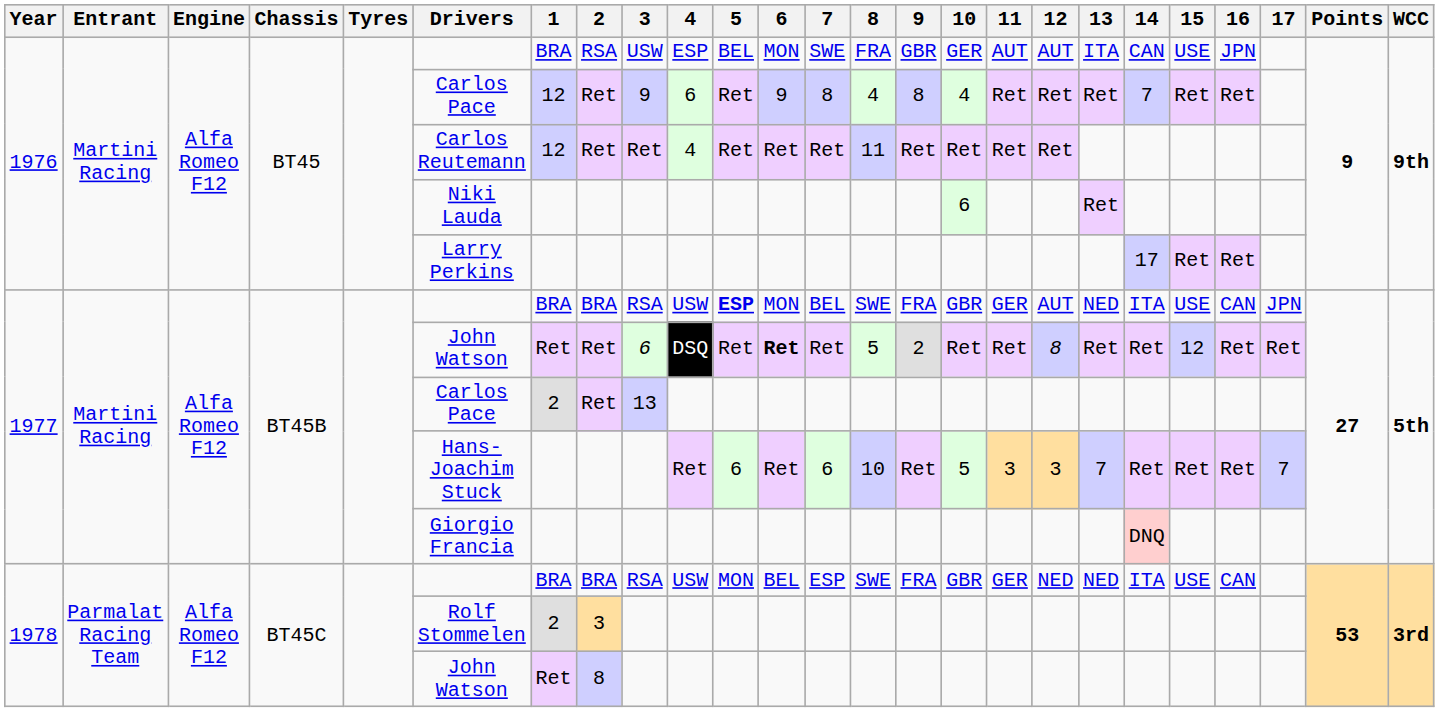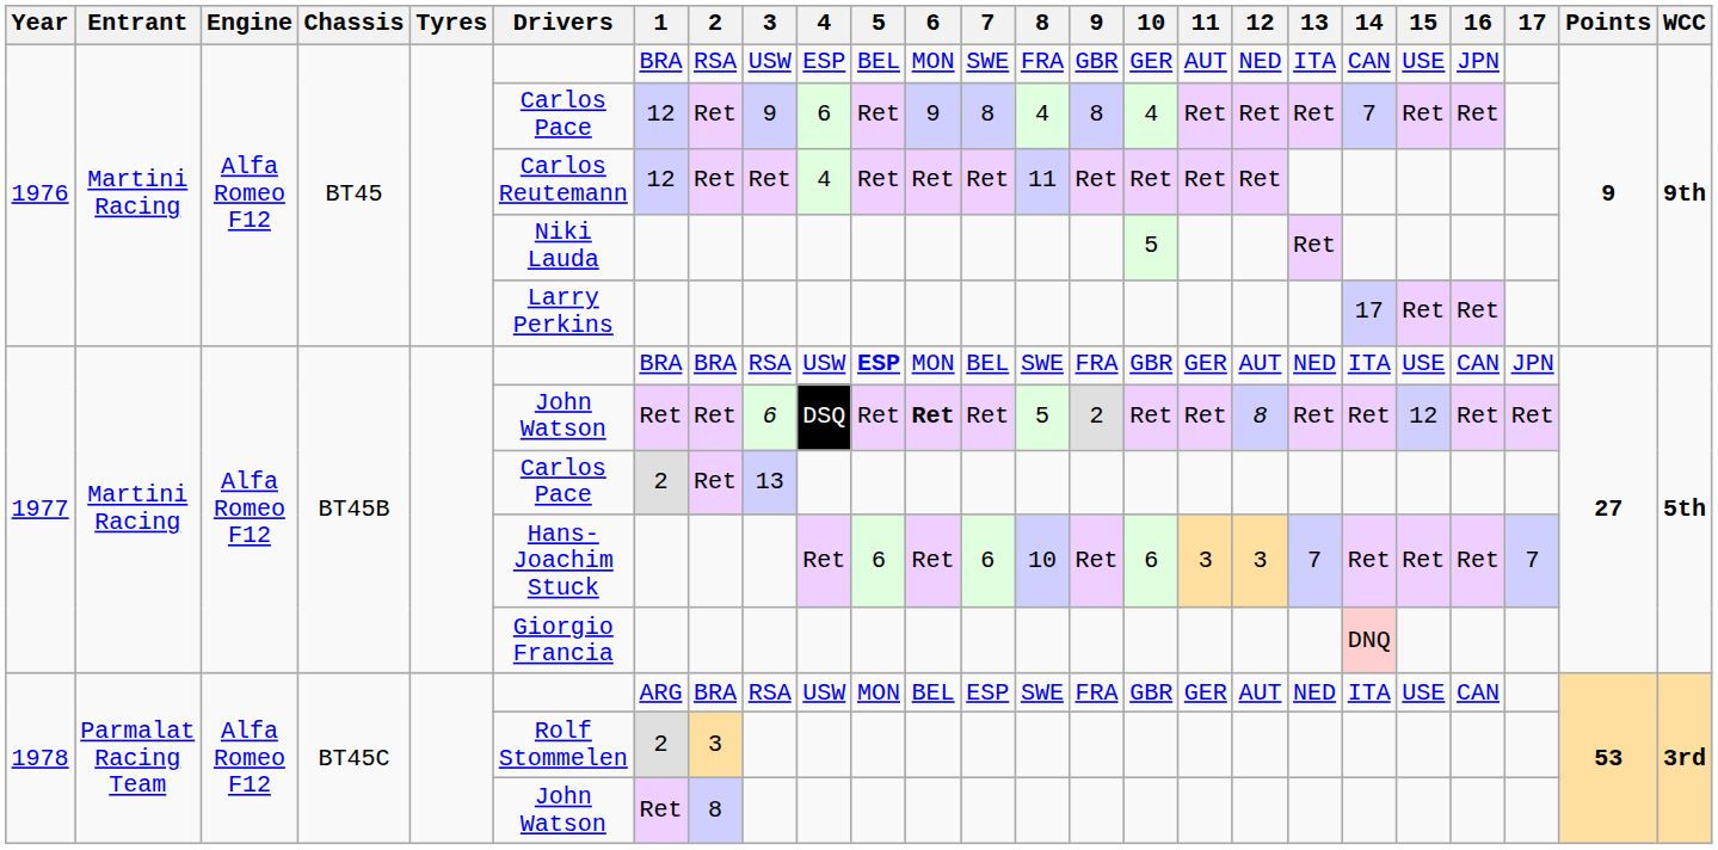row 2 | 12: AUT -> NED
row 5 | 10: 6 -> 5
row 10 | 10: 5 -> 6
row 12 | 1: BRA -> ARG
row 12 | 12: NED -> AUT
